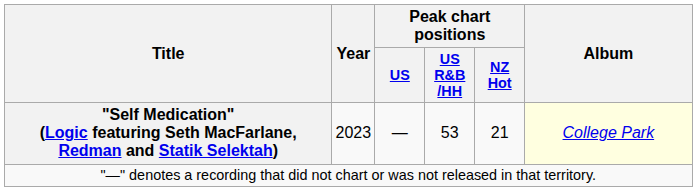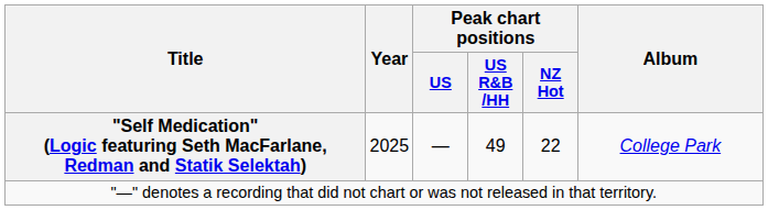row 3 | Year: 2023 -> 2025
row 3 | Peak chart positions / US R&B /HH: 53 -> 49
row 3 | Peak chart positions / NZ Hot: 21 -> 22
row 3 | Album: lightyellow background -> no background
